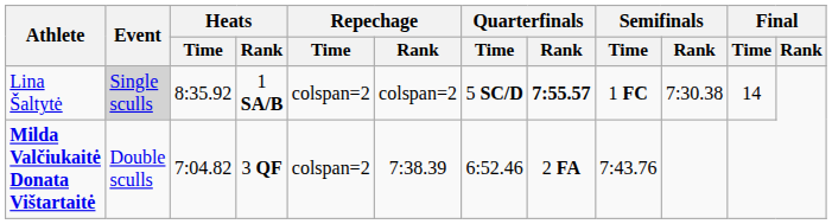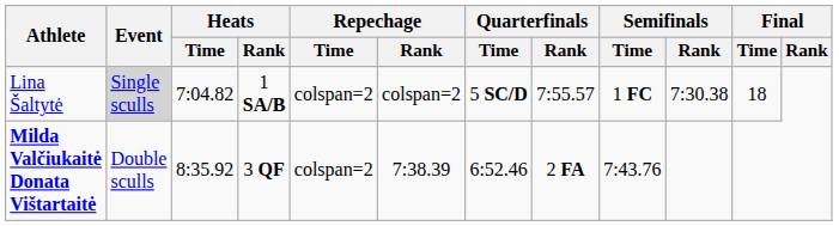Lina Šaltytė | Heats / Time: 8:35.92 -> 7:04.82
Lina Šaltytė | Quarterfinals / Rank: bold -> normal
Lina Šaltytė | Final / Time: 14 -> 18
Milda Valčiukaitė Donata Vištartaitė | Heats / Time: 7:04.82 -> 8:35.92
